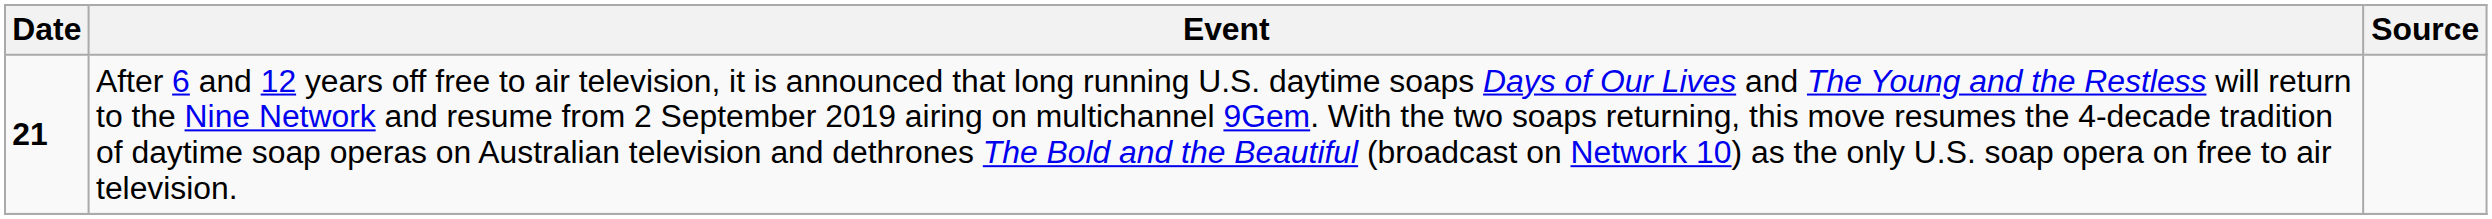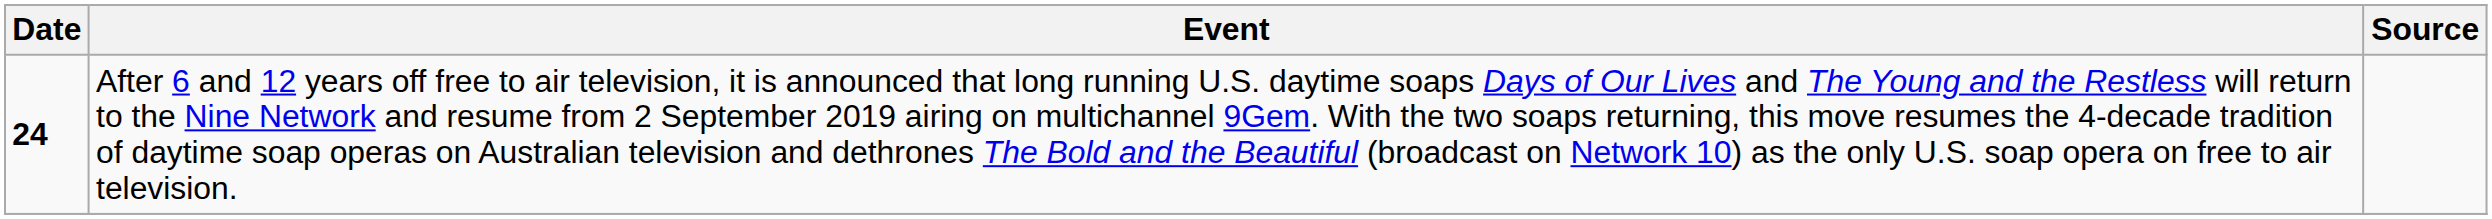row 2 | Date: 21 -> 24
